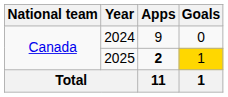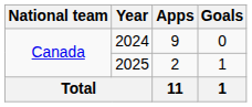2025 | Apps: bold -> normal
2025 | Goals: gold background -> no background
